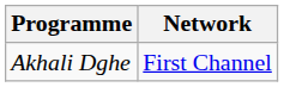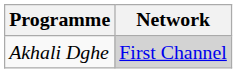Akhali Dghe | Network: no background -> lightgrey background
